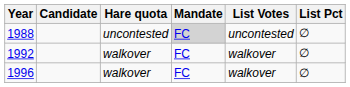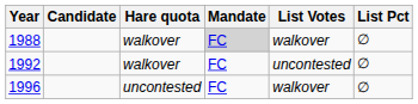1988 | Hare quota: uncontested -> walkover
1988 | List Votes: uncontested -> walkover
1992 | List Votes: walkover -> uncontested
1996 | Hare quota: walkover -> uncontested
